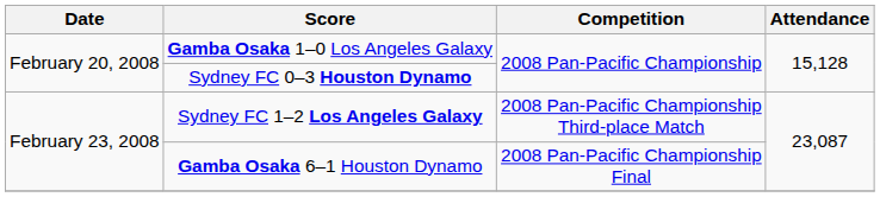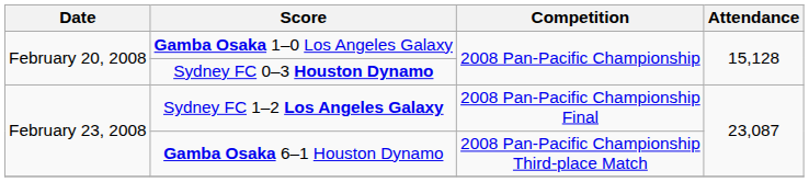Sydney FC 1–2 Los Angeles Galaxy | Competition: 2008 Pan-Pacific Championship Third-place Match -> 2008 Pan-Pacific Championship Final
Gamba Osaka 6–1 Houston Dynamo | Competition: 2008 Pan-Pacific Championship Final -> 2008 Pan-Pacific Championship Third-place Match
